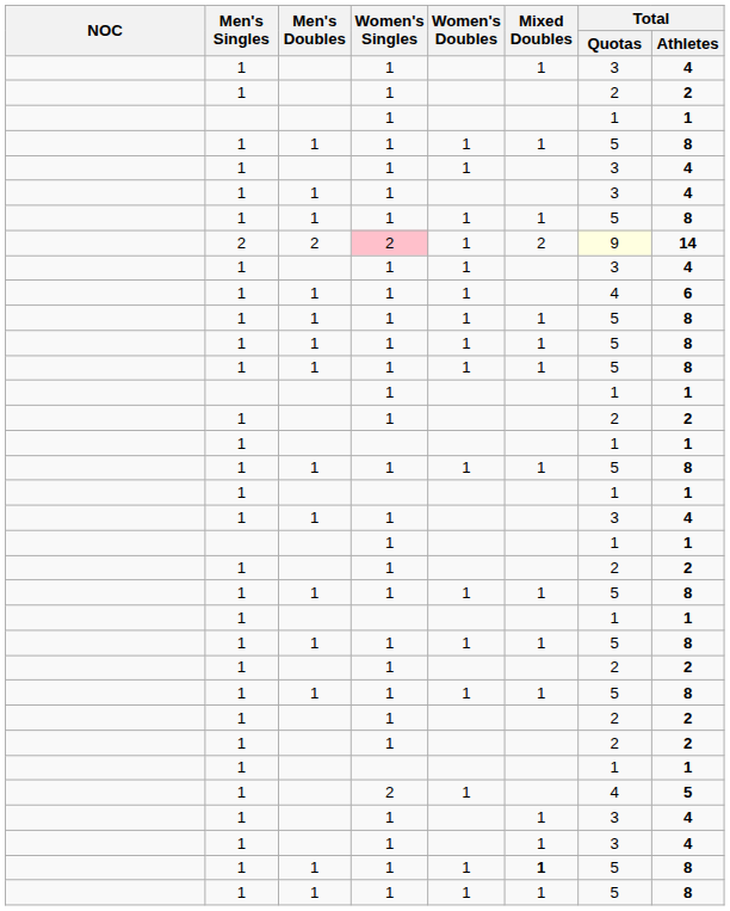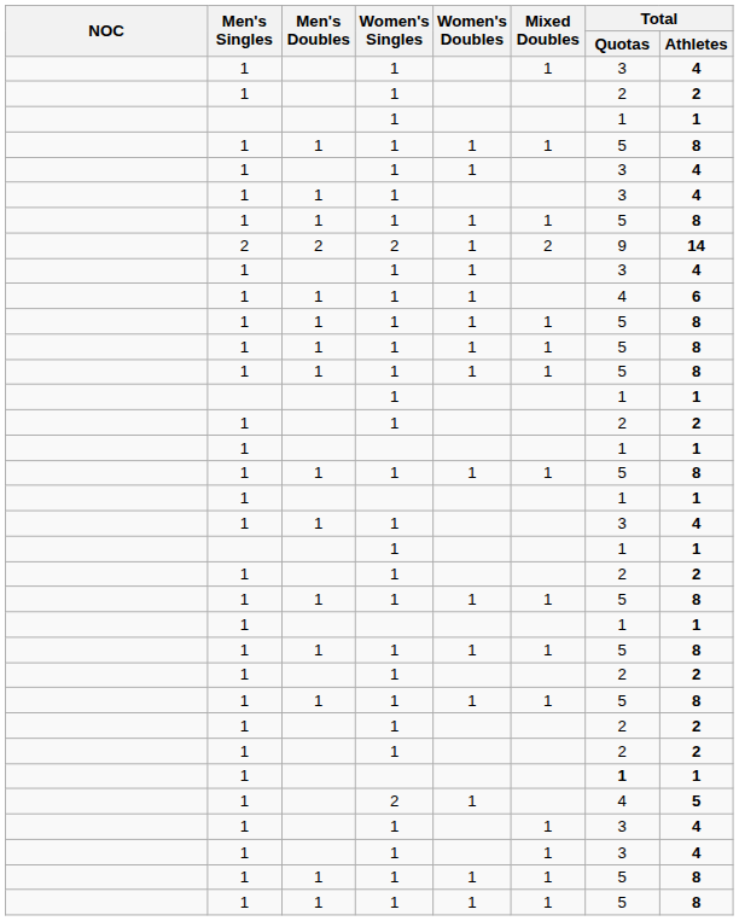row 10 | Women's Singles: pink background -> no background
row 10 | Total / Quotas: lightyellow background -> no background
row 31 | Total / Quotas: normal -> bold
row 35 | Mixed Doubles: bold -> normal
